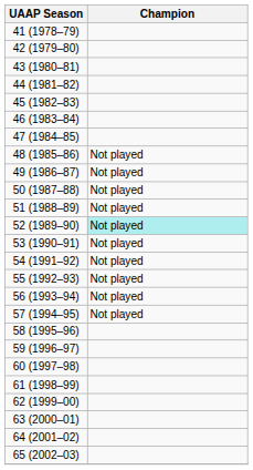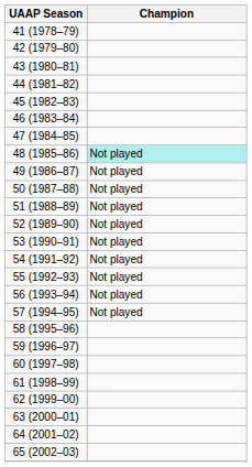48 (1985–86) | Champion: no background -> paleturquoise background
52 (1989–90) | Champion: paleturquoise background -> no background
